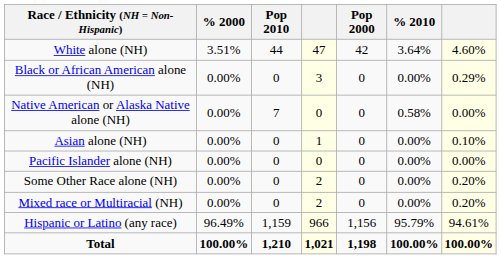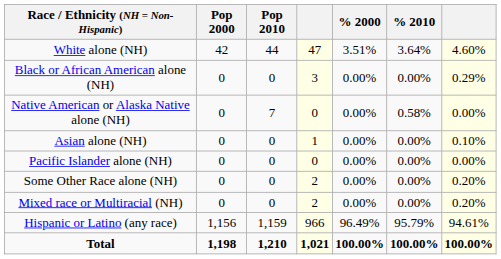columns swapped: Pop 2000 <-> % 2000
